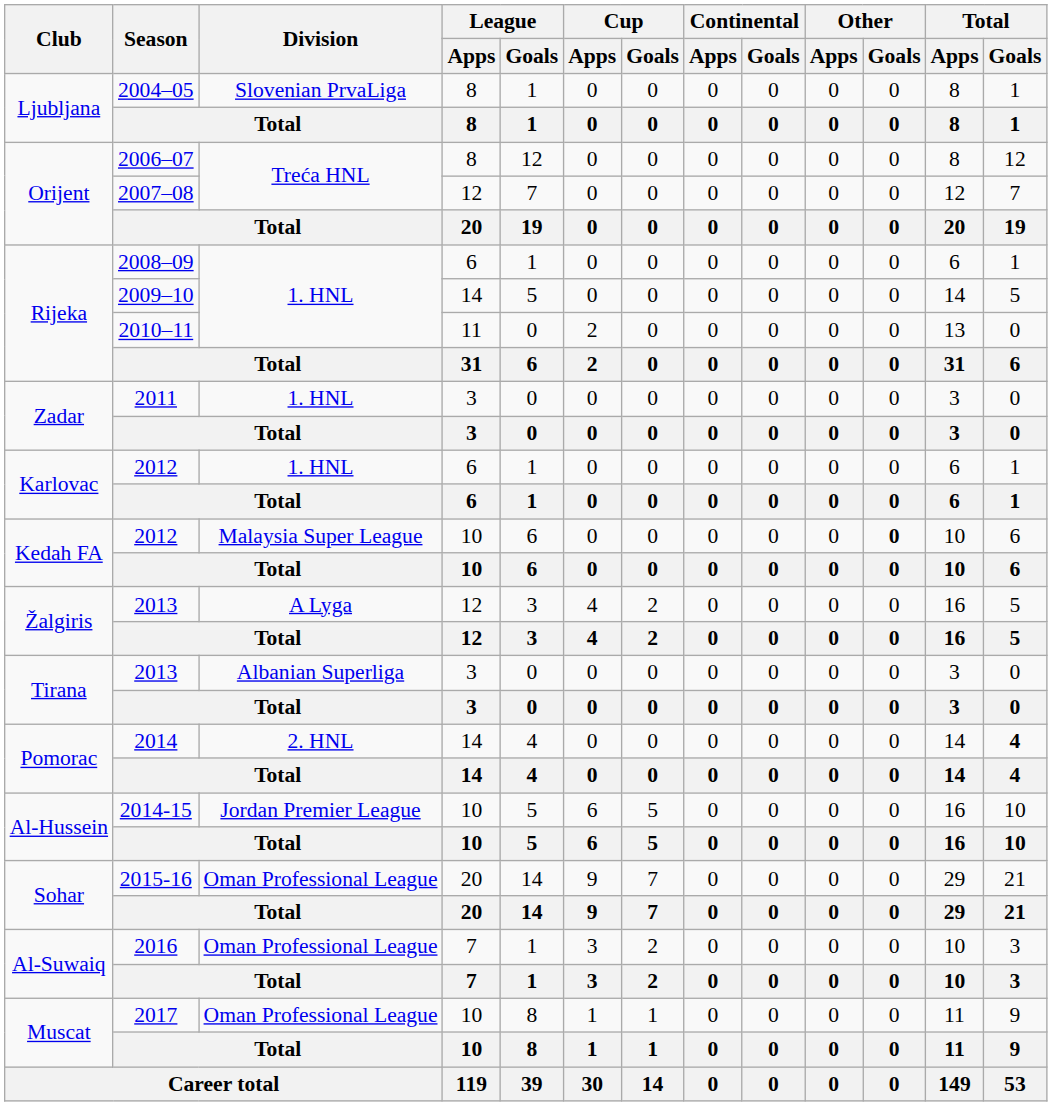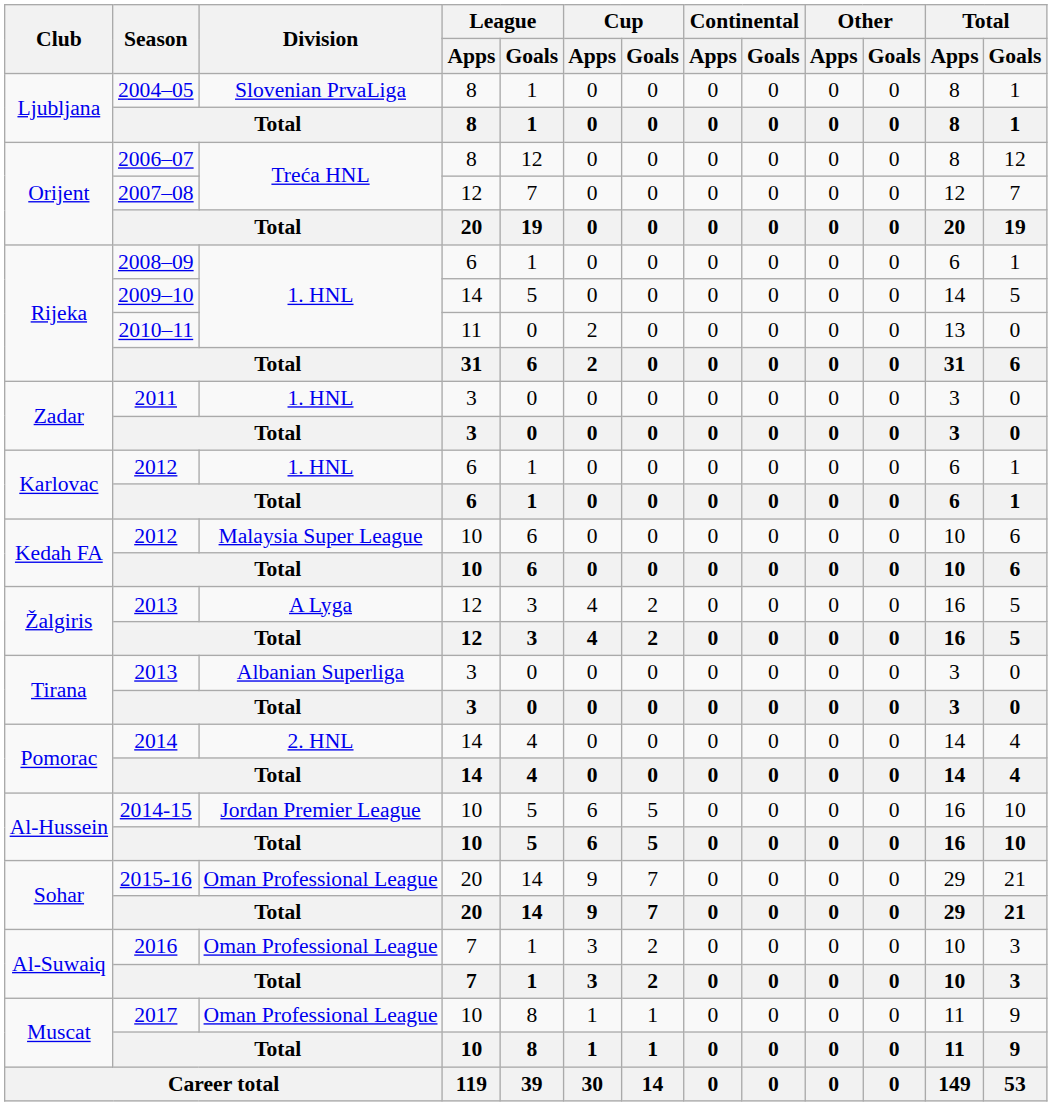Kedah FA / 2012 | Other / Goals: bold -> normal
2014 | Total / Goals: bold -> normal
